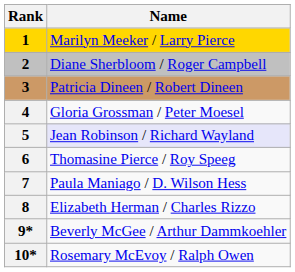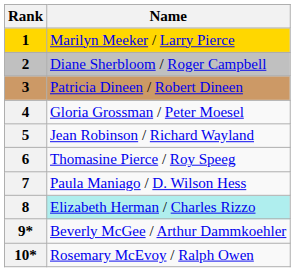Jean Robinson / Richard Wayland | Name: lavender background -> no background
Elizabeth Herman / Charles Rizzo | Name: no background -> paleturquoise background
